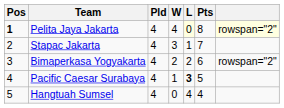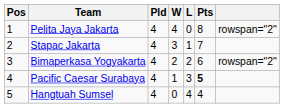Pelita Jaya Jakarta | Pos: bold -> normal
Pelita Jaya Jakarta | L: lightyellow background -> no background
Pelita Jaya Jakarta | column 7: lightyellow background -> no background
Pacific Caesar Surabaya | L: bold -> normal
Pacific Caesar Surabaya | Pts: normal -> bold
